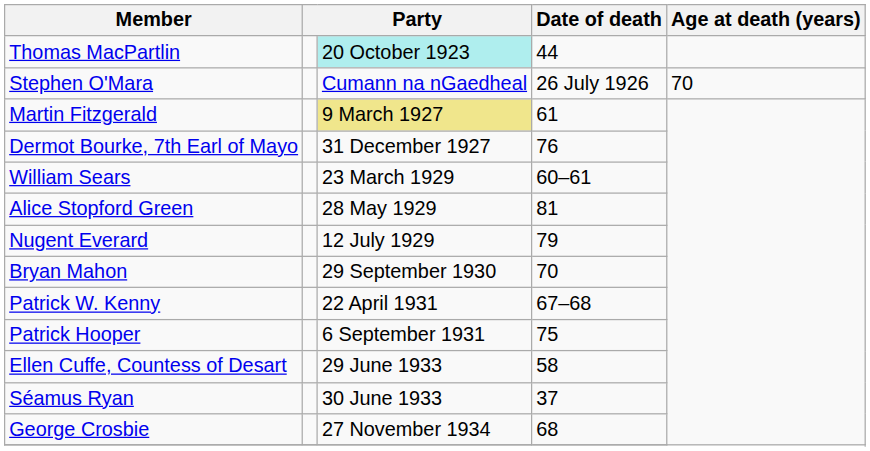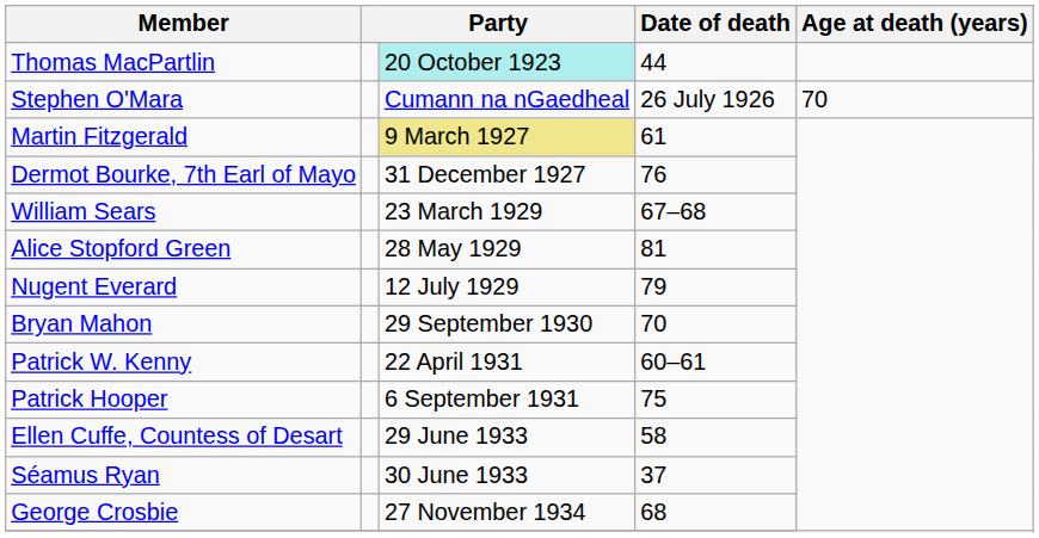William Sears | Date of death: 60–61 -> 67–68
Patrick W. Kenny | Date of death: 67–68 -> 60–61
